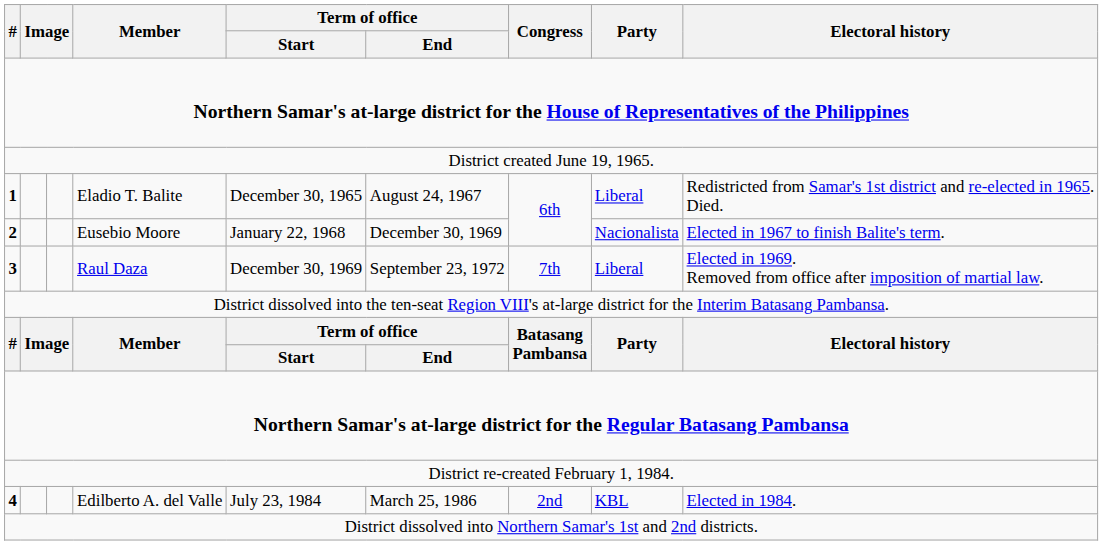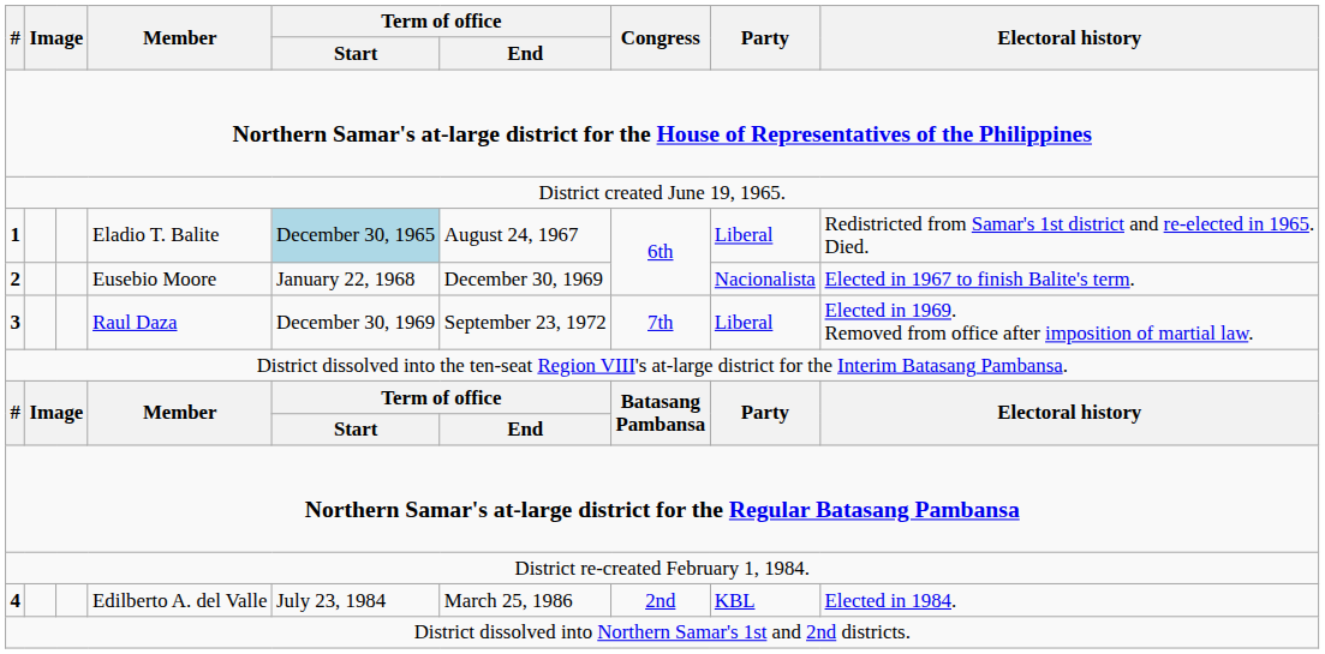1 | Term of office / Start: no background -> lightblue background
